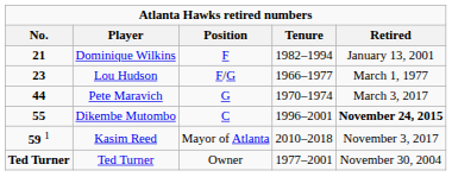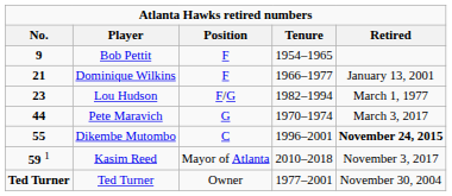+ row: 9 | Bob Pettit | F | 1954–1965
Dominique Wilkins | Tenure: 1982–1994 -> 1966–1977
Lou Hudson | Tenure: 1966–1977 -> 1982–1994
